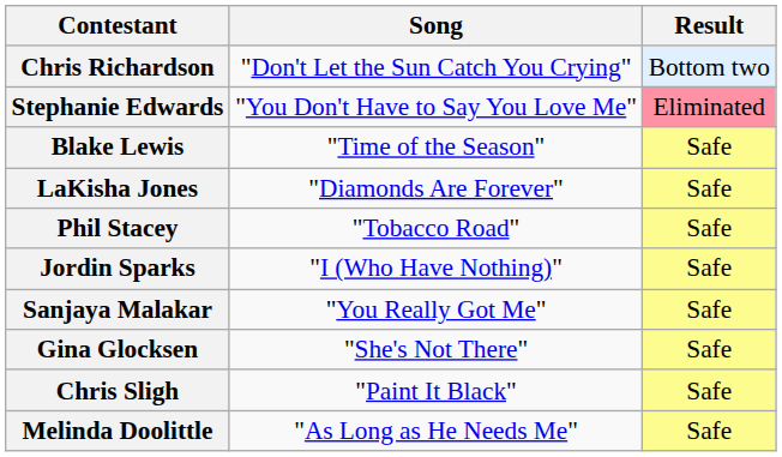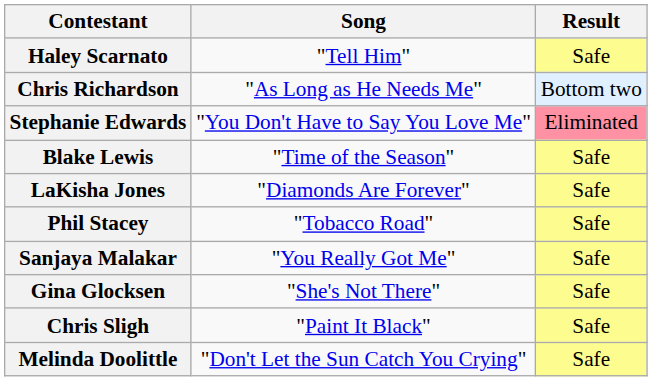+ row: Haley Scarnato | "Tell Him" | Safe
Chris Richardson | Song: "Don't Let the Sun Catch You Crying" -> "As Long as He Needs Me"
- row: Jordin Sparks | "I (Who Have Nothing)" | Safe
Melinda Doolittle | Song: "As Long as He Needs Me" -> "Don't Let the Sun Catch You Crying"
